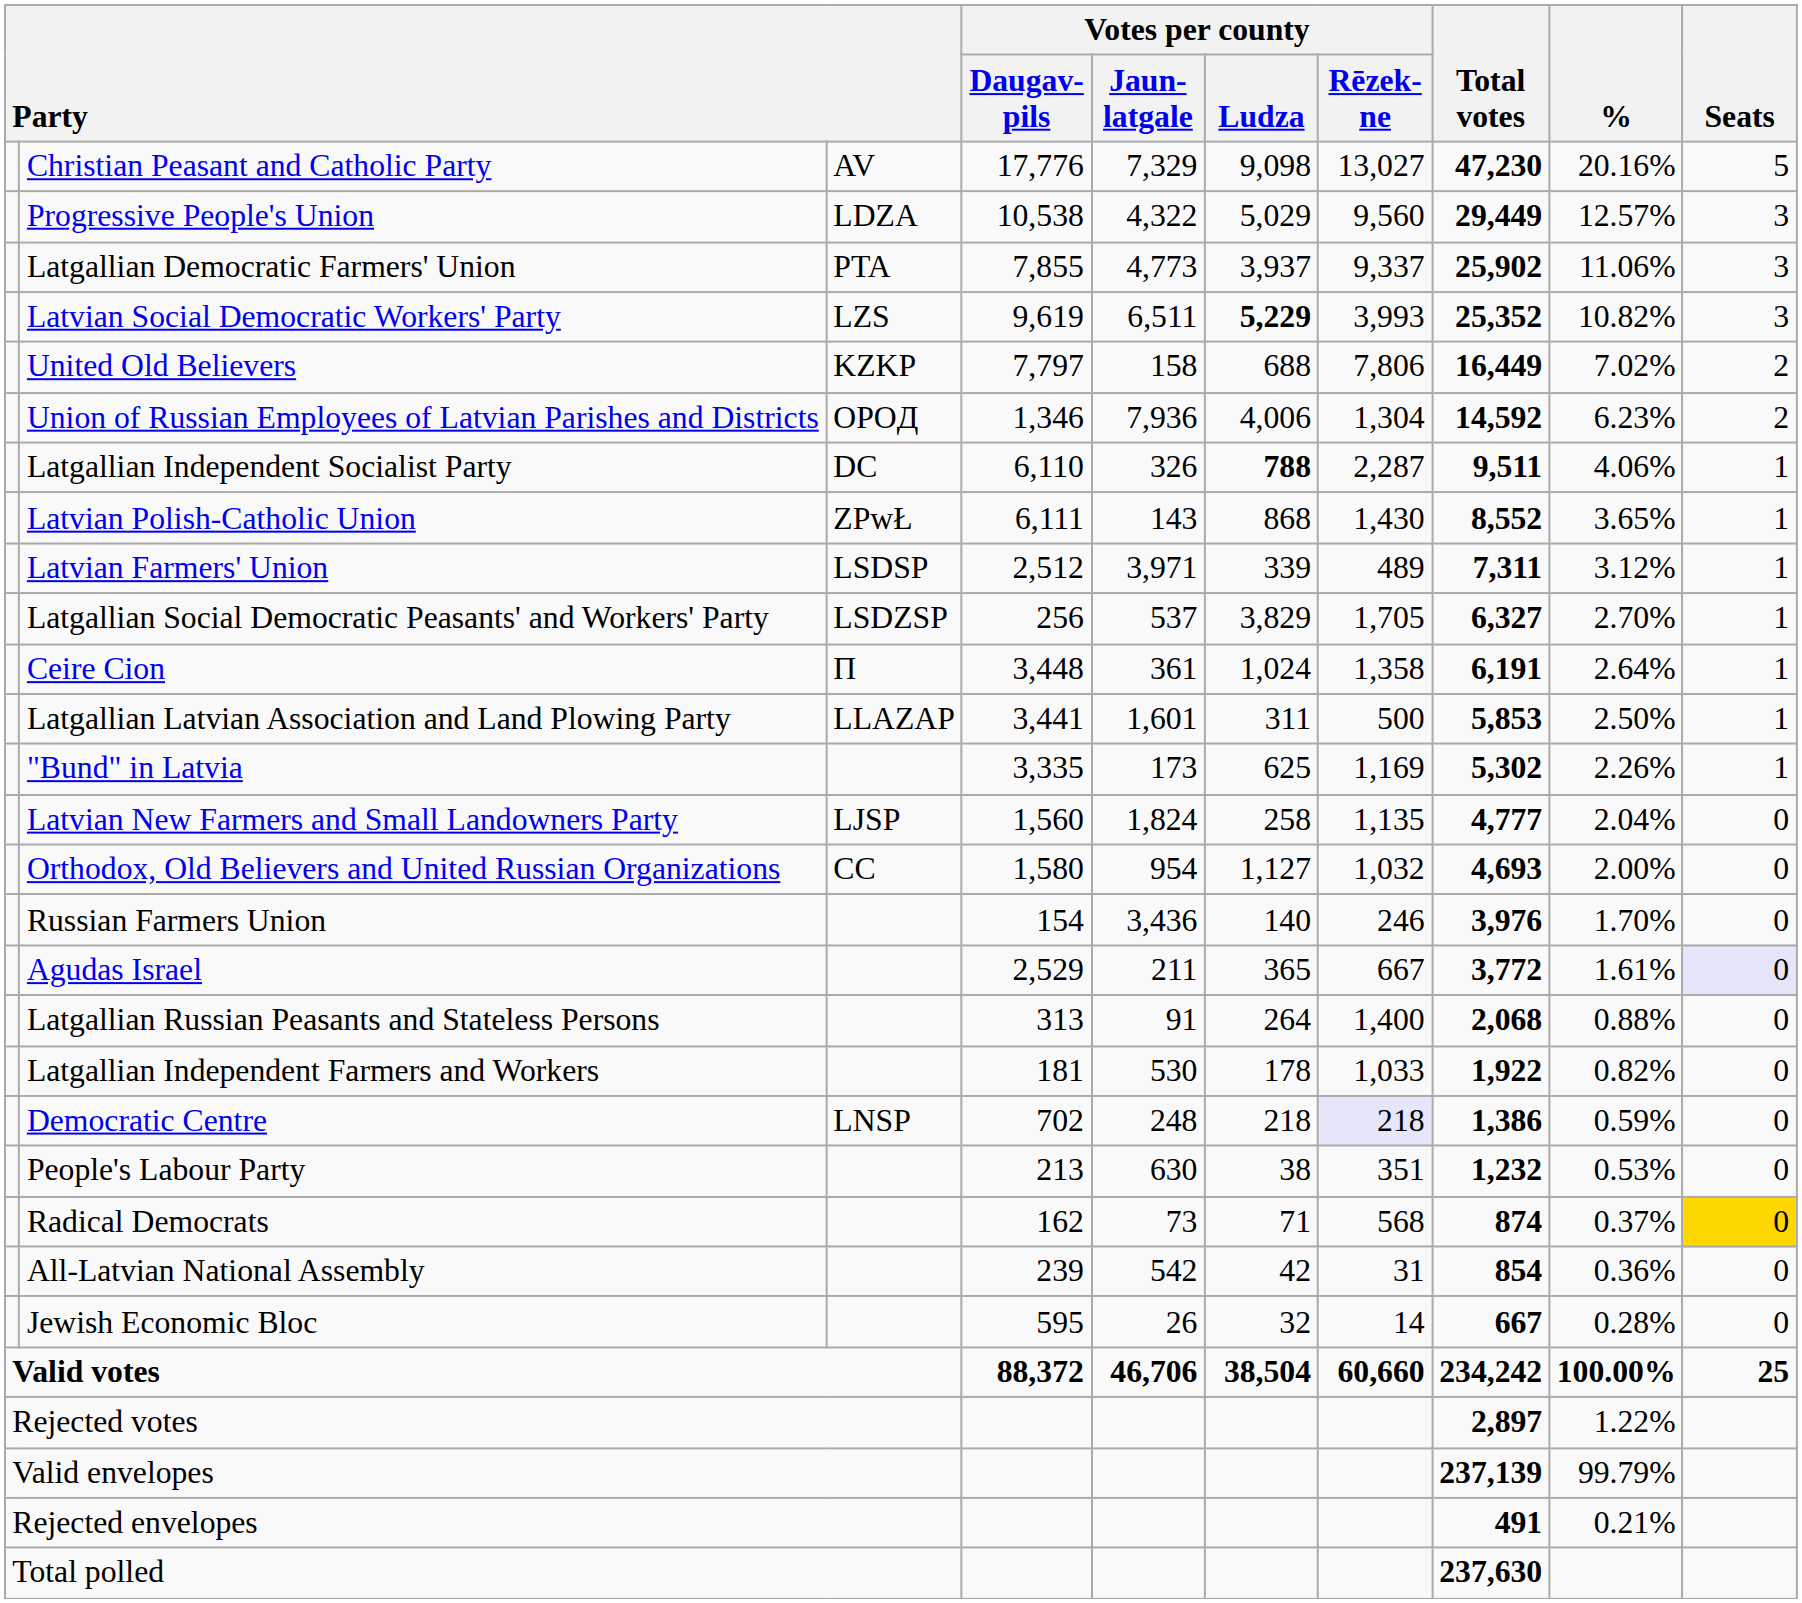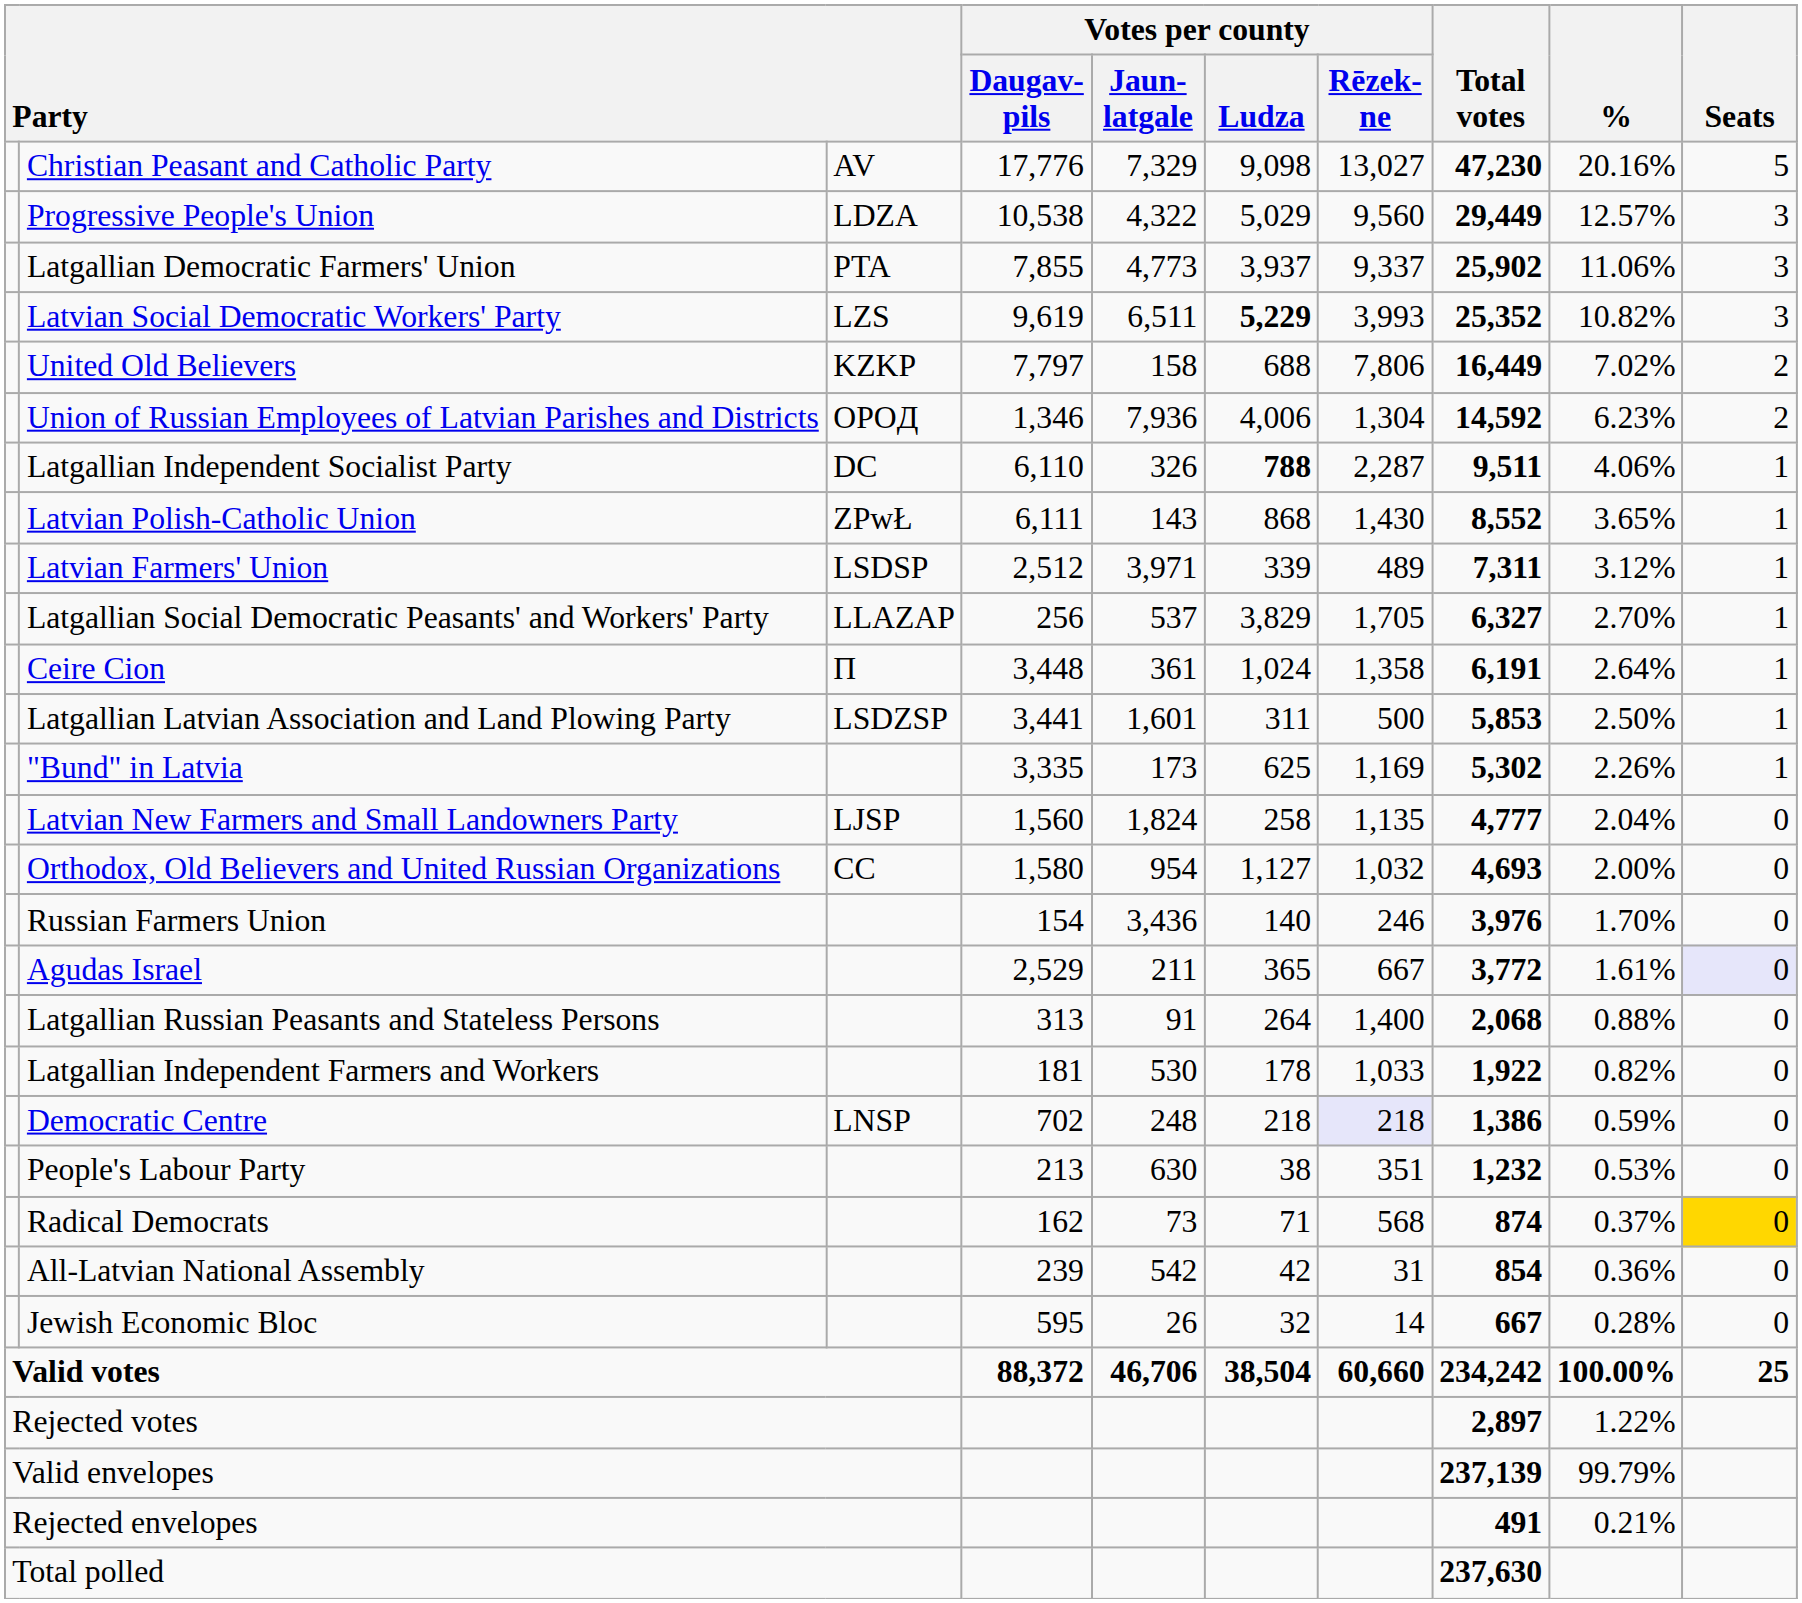Latgallian Social Democratic Peasants' and Workers' Party | column 3: LSDZSP -> LLAZAP
Latgallian Latvian Association and Land Plowing Party | column 3: LLAZAP -> LSDZSP
